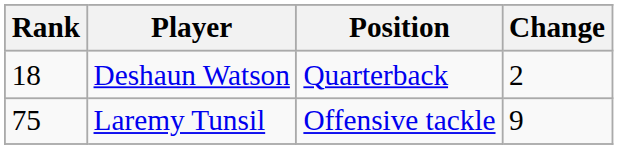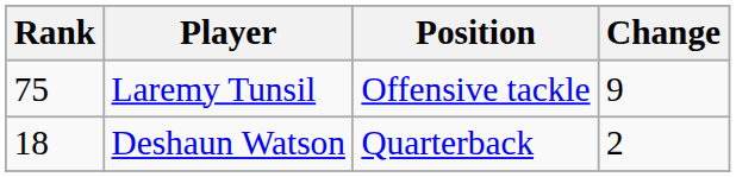rows swapped: Deshaun Watson <-> Laremy Tunsil
